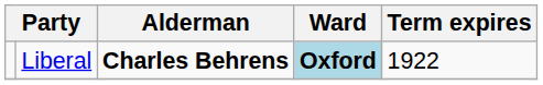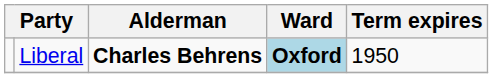Liberal | Term expires: 1922 -> 1950
